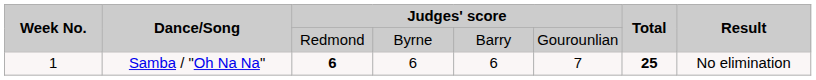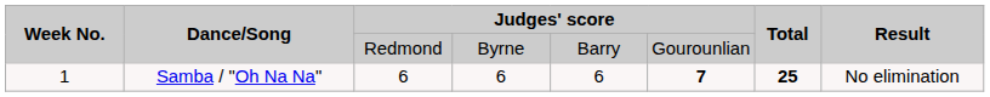1 | column 3: bold -> normal
1 | column 6: normal -> bold
